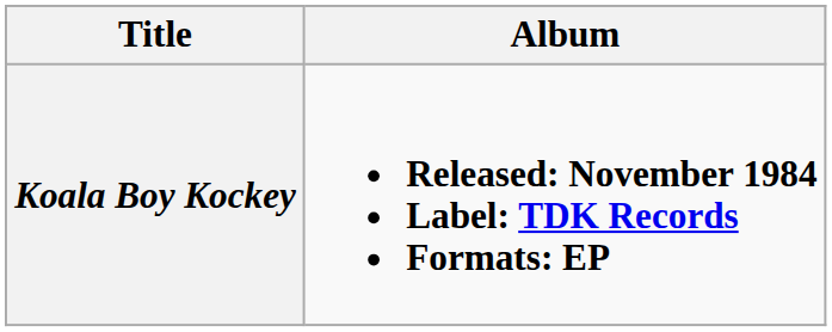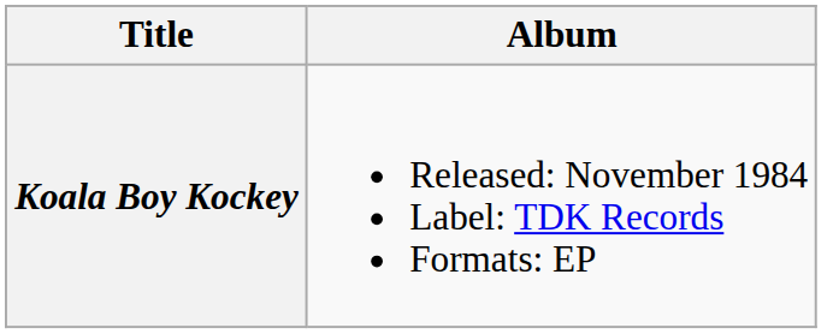Koala Boy Kockey | Album: bold -> normal
